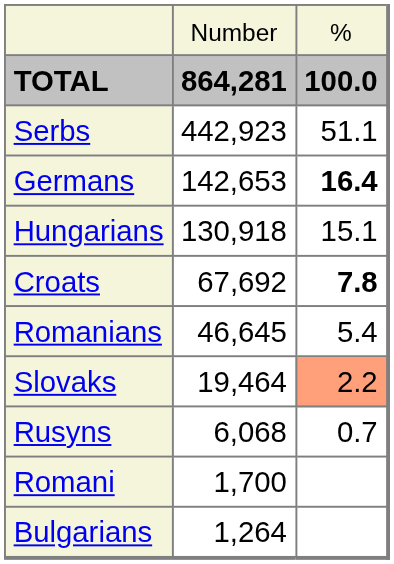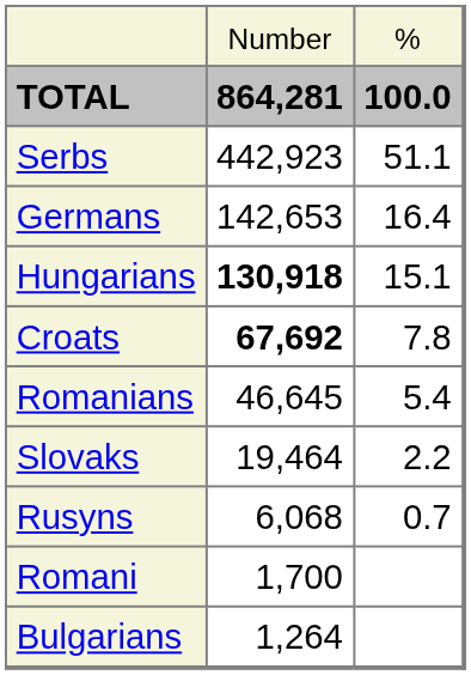Germans | column 3: bold -> normal
Hungarians | column 2: normal -> bold
Croats | column 2: normal -> bold
Croats | column 3: bold -> normal
Slovaks | column 3: lightsalmon background -> no background
